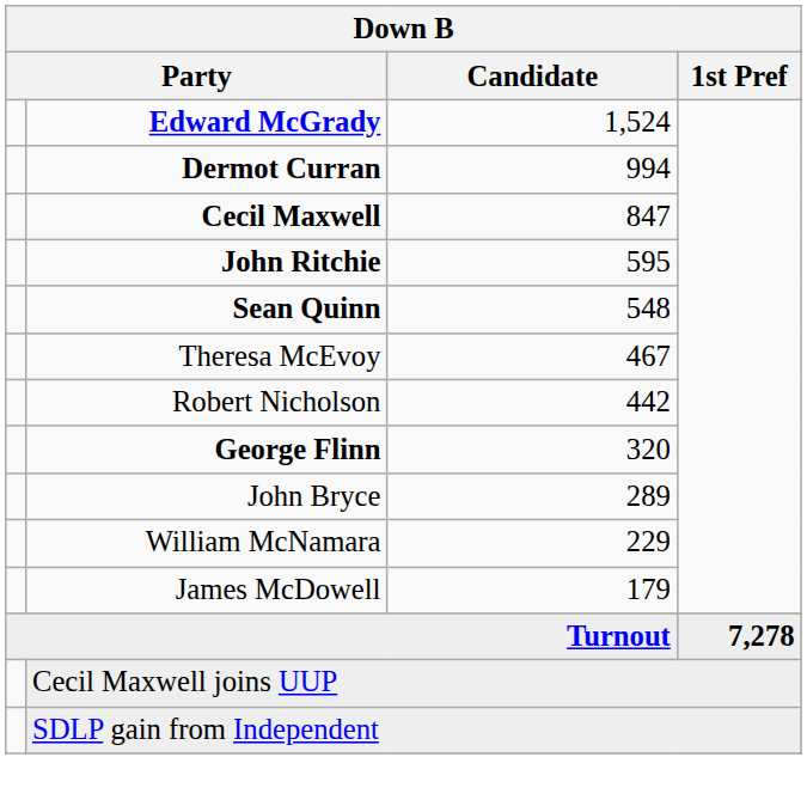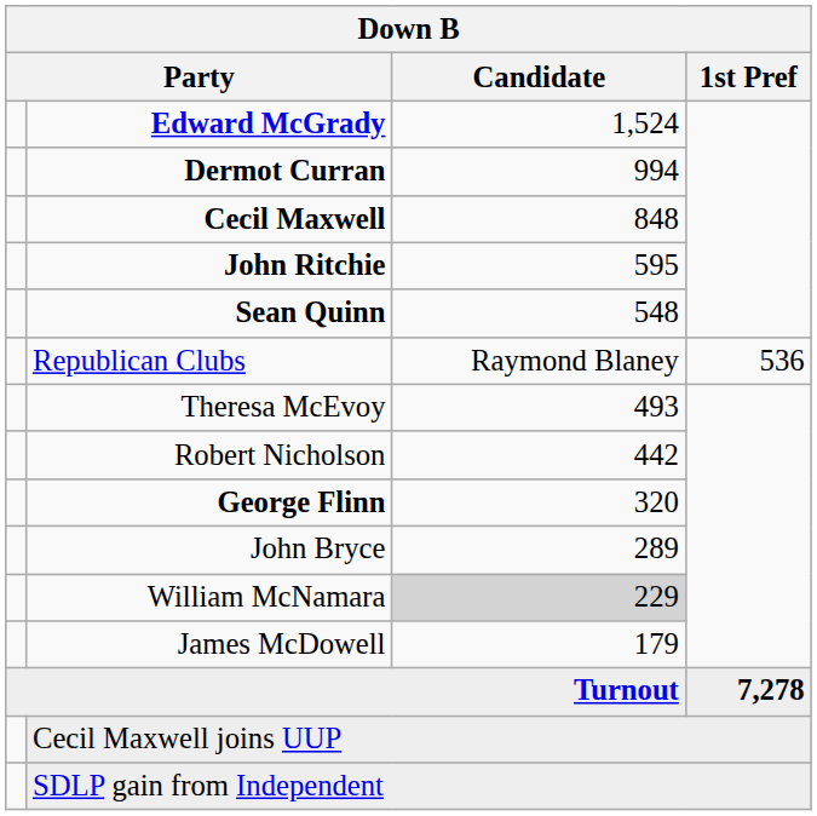Cecil Maxwell | Candidate: 847 -> 848
+ row: Republican Clubs | Raymond Blaney | 536
Theresa McEvoy | Candidate: 467 -> 493
William McNamara | Candidate: no background -> lightgrey background
